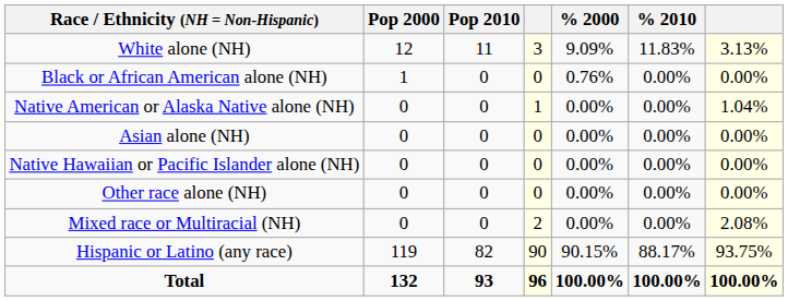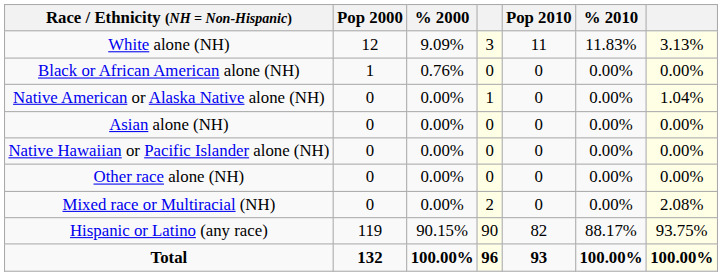columns swapped: Pop 2010 <-> % 2000
